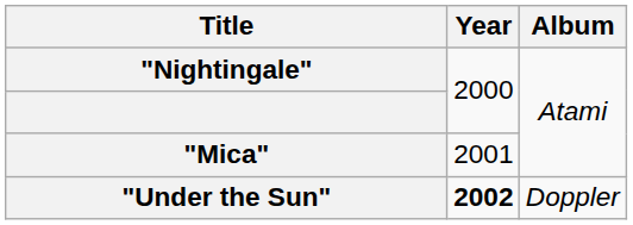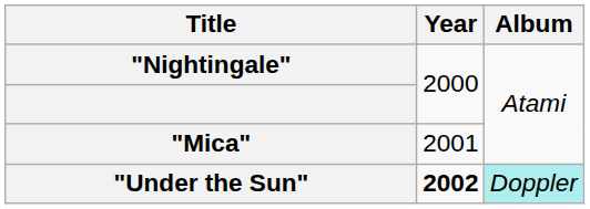"Under the Sun" | Album: no background -> paleturquoise background
